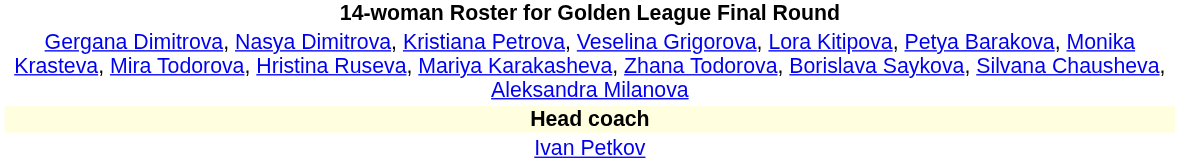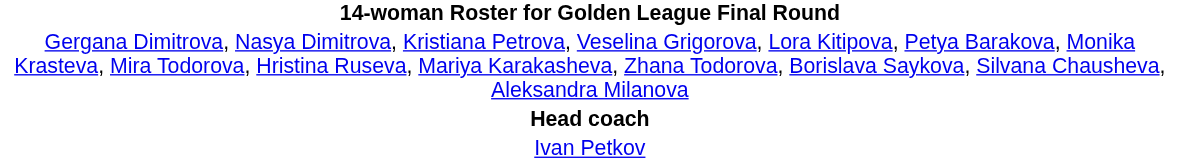row 3 | column 1: lightyellow background -> no background
